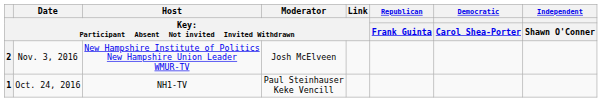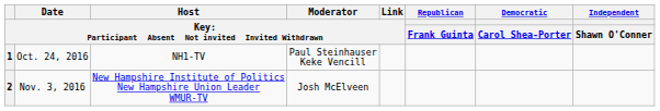rows swapped: 1 <-> 2
